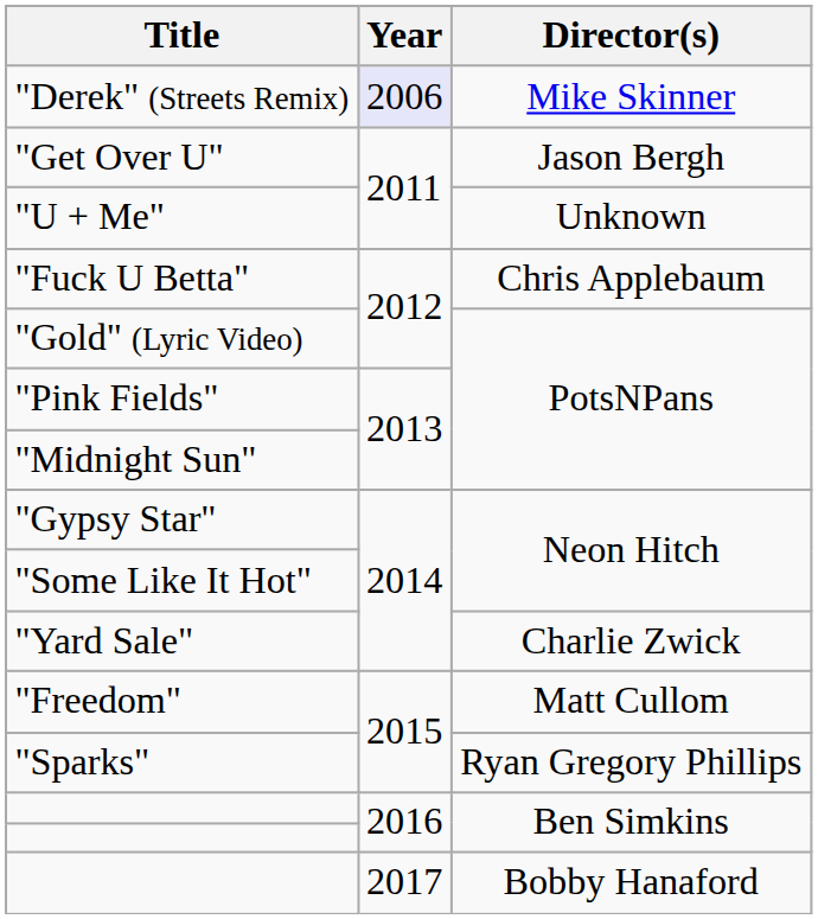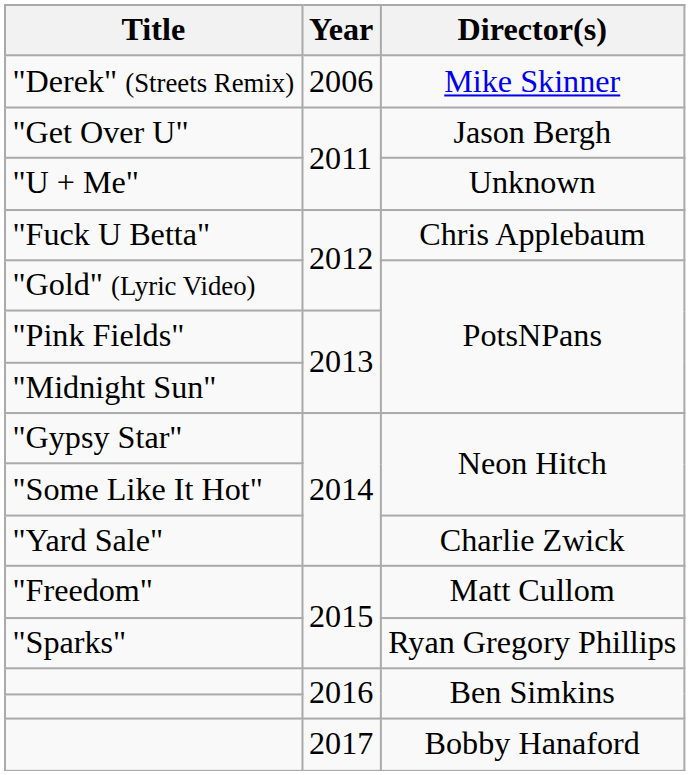"Derek" (Streets Remix) | Year: lavender background -> no background
